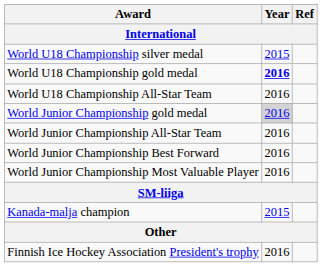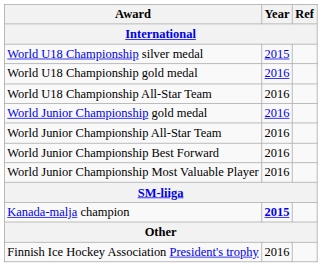World U18 Championship gold medal | Year: bold -> normal
World Junior Championship gold medal | Year: lightgrey background -> no background
Kanada-malja champion | Year: normal -> bold
